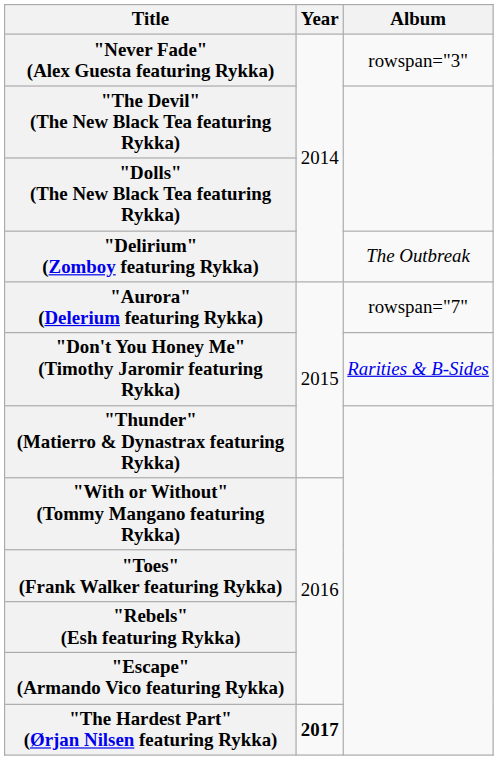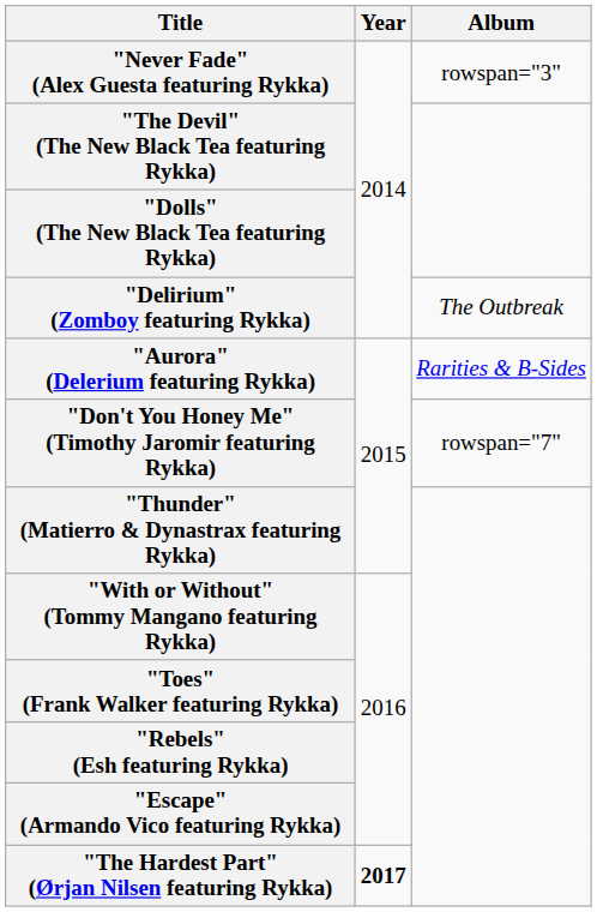"Aurora" (Delerium featuring Rykka) | Album: rowspan="7" -> Rarities & B-Sides
"Don't You Honey Me" (Timothy Jaromir featuring Rykka) | Album: Rarities & B-Sides -> rowspan="7"
